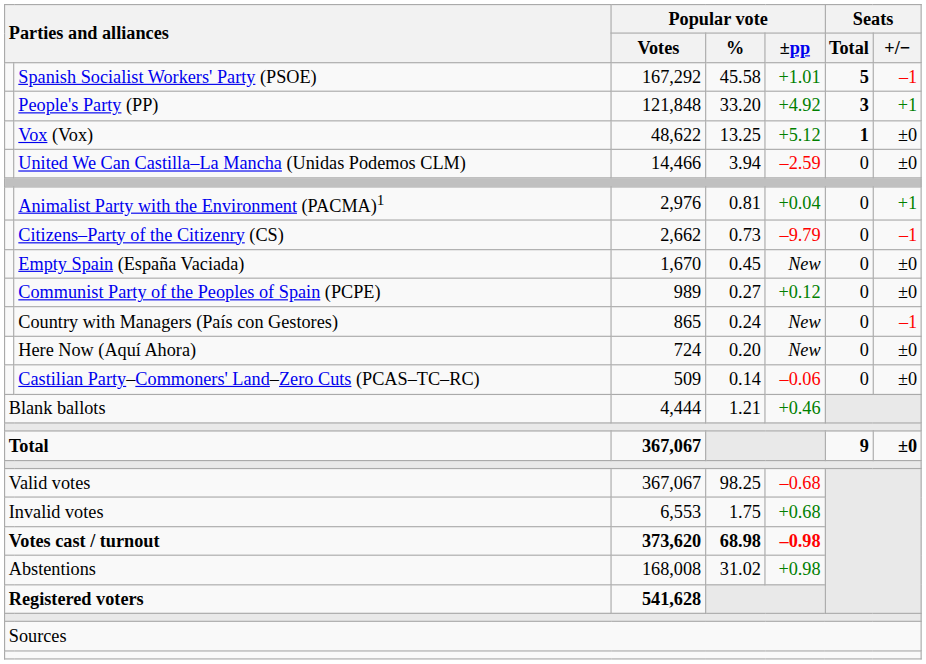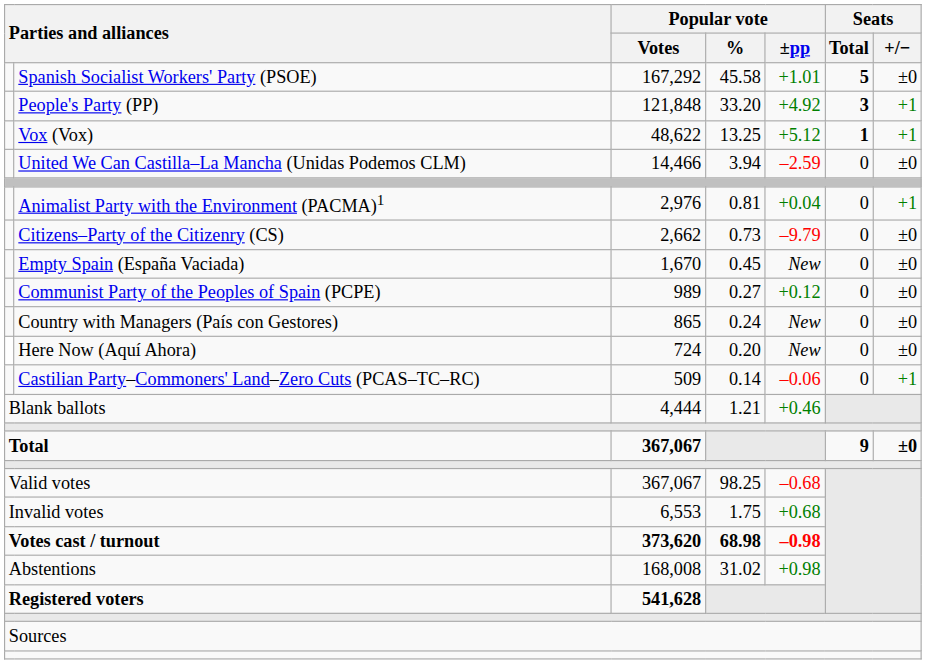Spanish Socialist Workers' Party (PSOE) | Seats / +/−: –1 -> ±0
Vox (Vox) | Seats / +/−: ±0 -> +1
Citizens–Party of the Citizenry (CS) | Seats / +/−: –1 -> ±0
Country with Managers (País con Gestores) | Seats / +/−: –1 -> ±0
Castilian Party–Commoners' Land–Zero Cuts (PCAS–TC–RC) | Seats / +/−: ±0 -> +1
